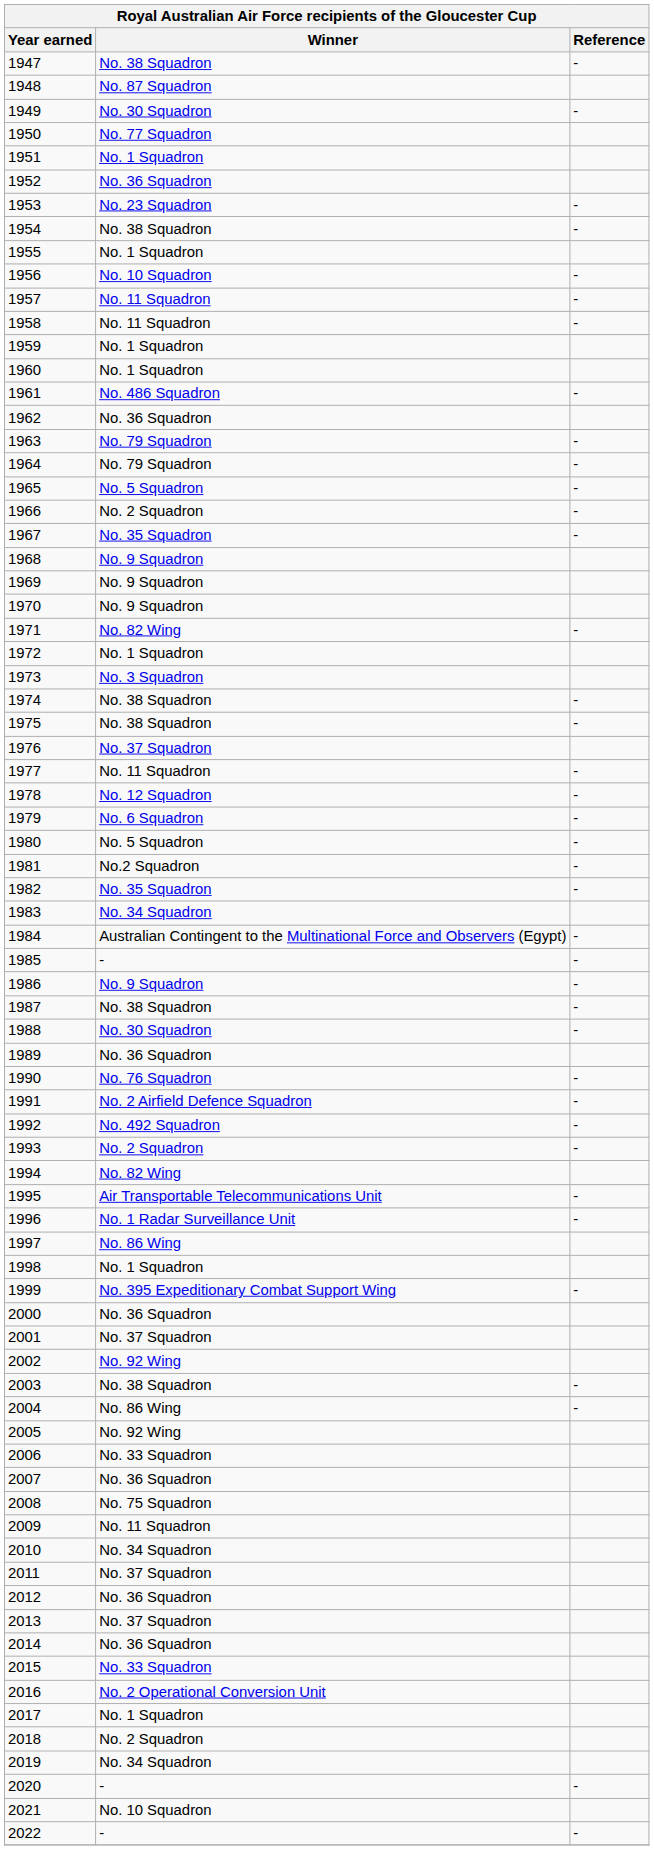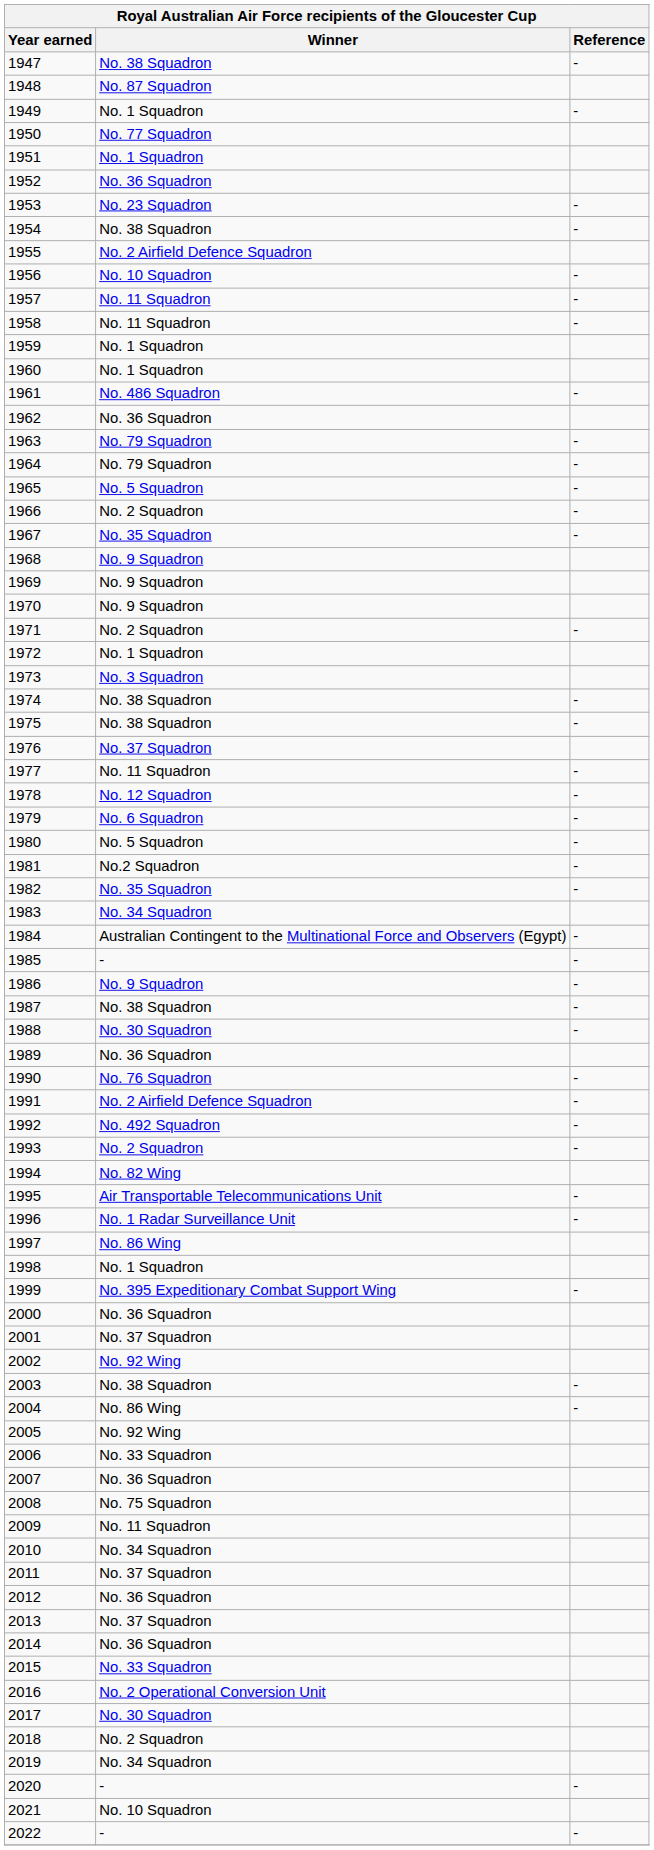1949 | Winner: No. 30 Squadron -> No. 1 Squadron
1955 | Winner: No. 1 Squadron -> No. 2 Airfield Defence Squadron
1971 | Winner: No. 82 Wing -> No. 2 Squadron
2017 | Winner: No. 1 Squadron -> No. 30 Squadron
